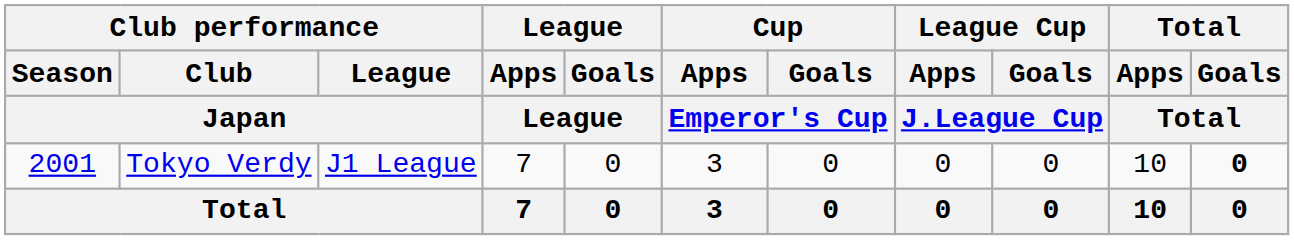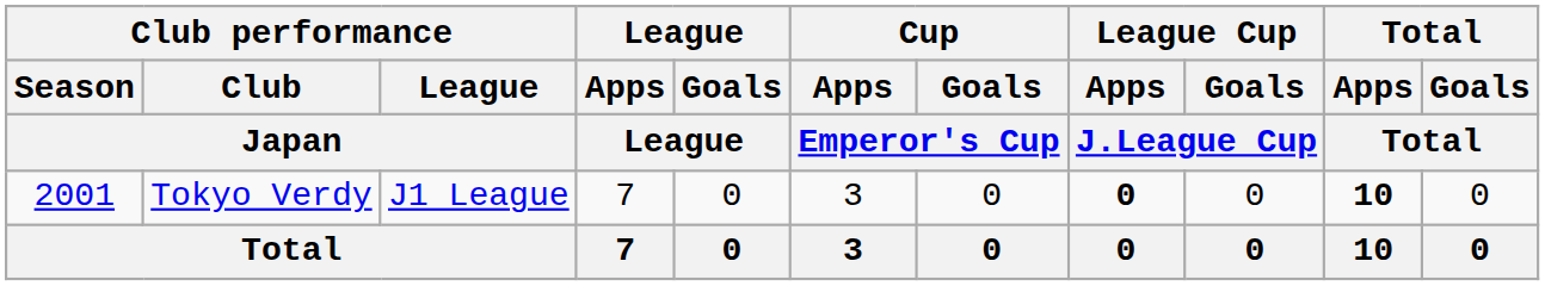Tokyo Verdy | League Cup / Apps / J.League Cup: normal -> bold
Tokyo Verdy | Total / Apps / Total: normal -> bold
Tokyo Verdy | Total / Goals / Total: bold -> normal
